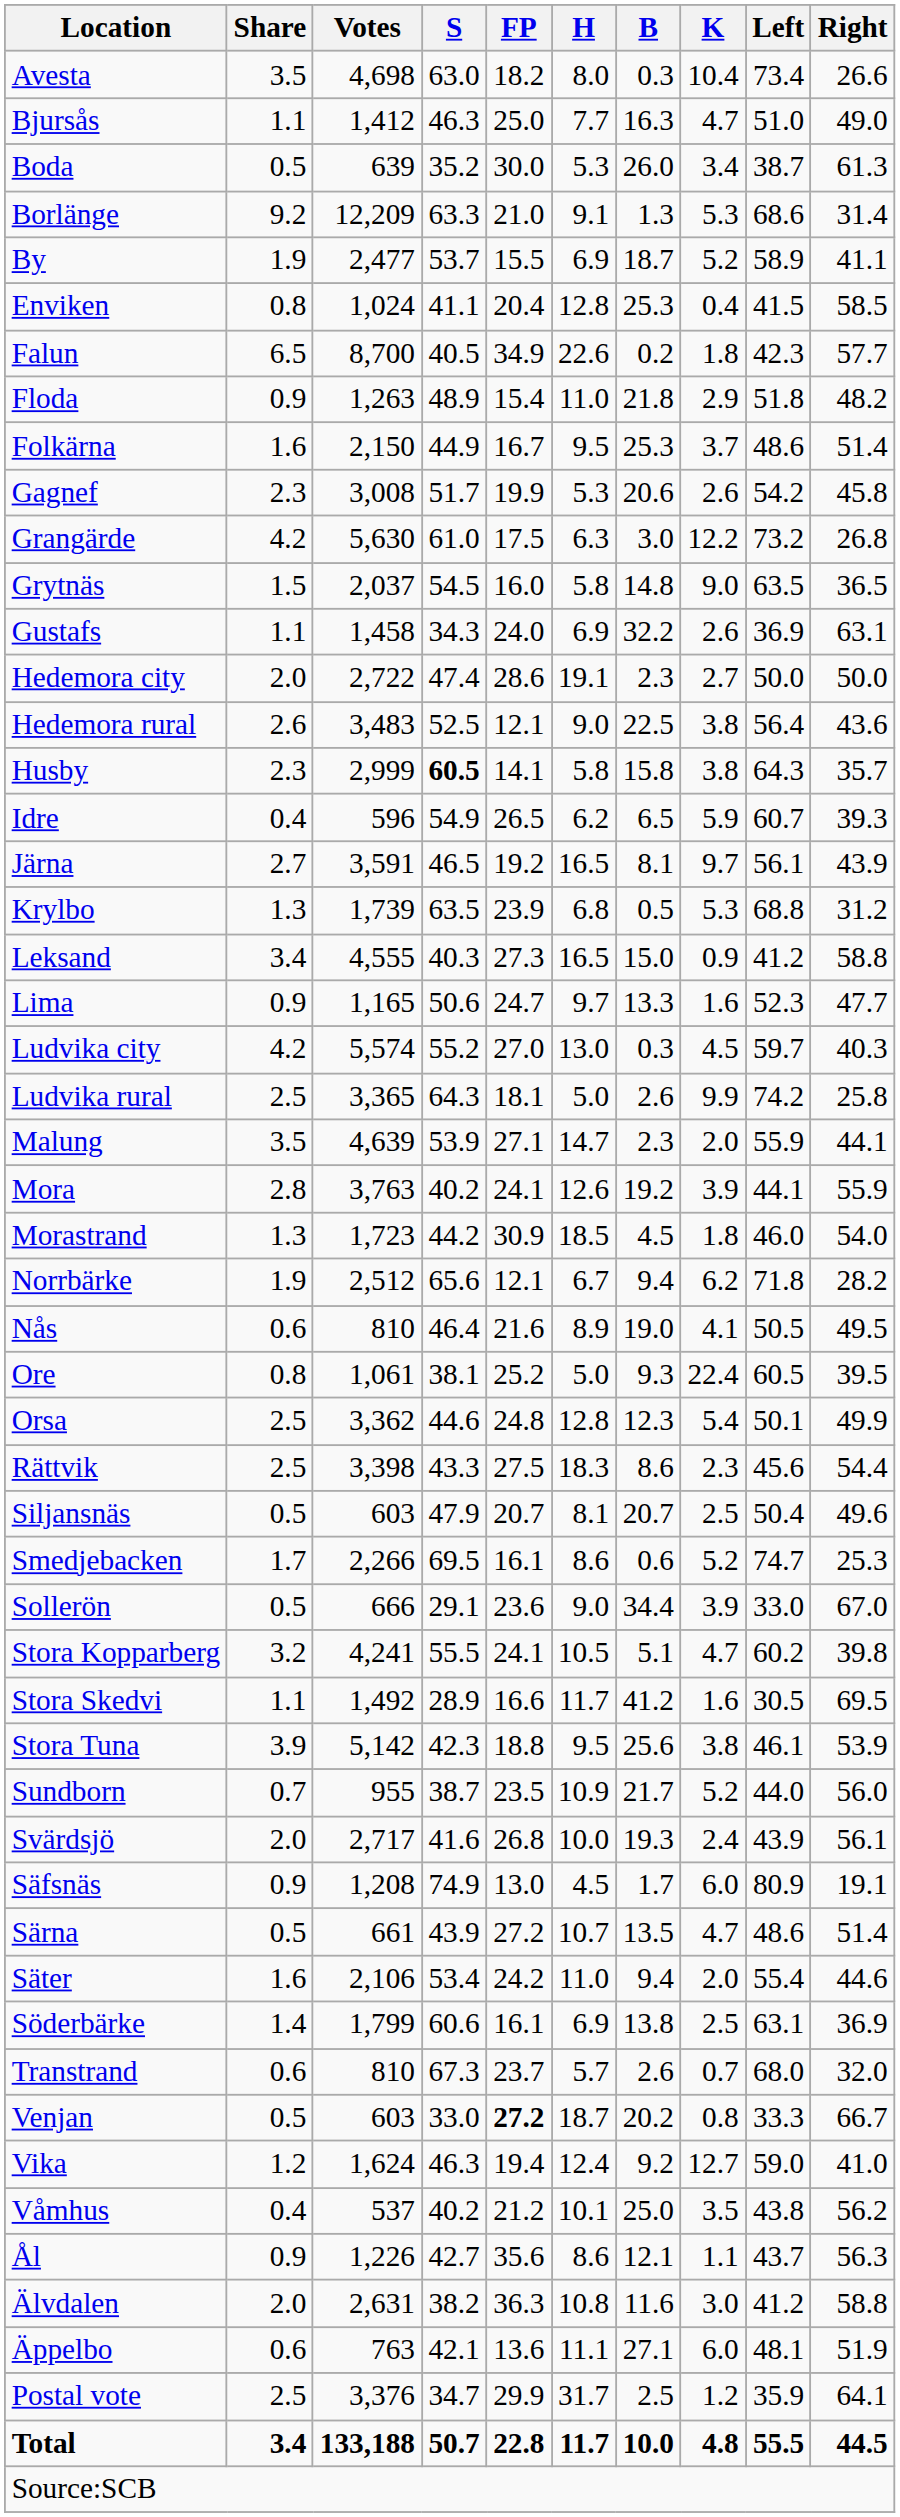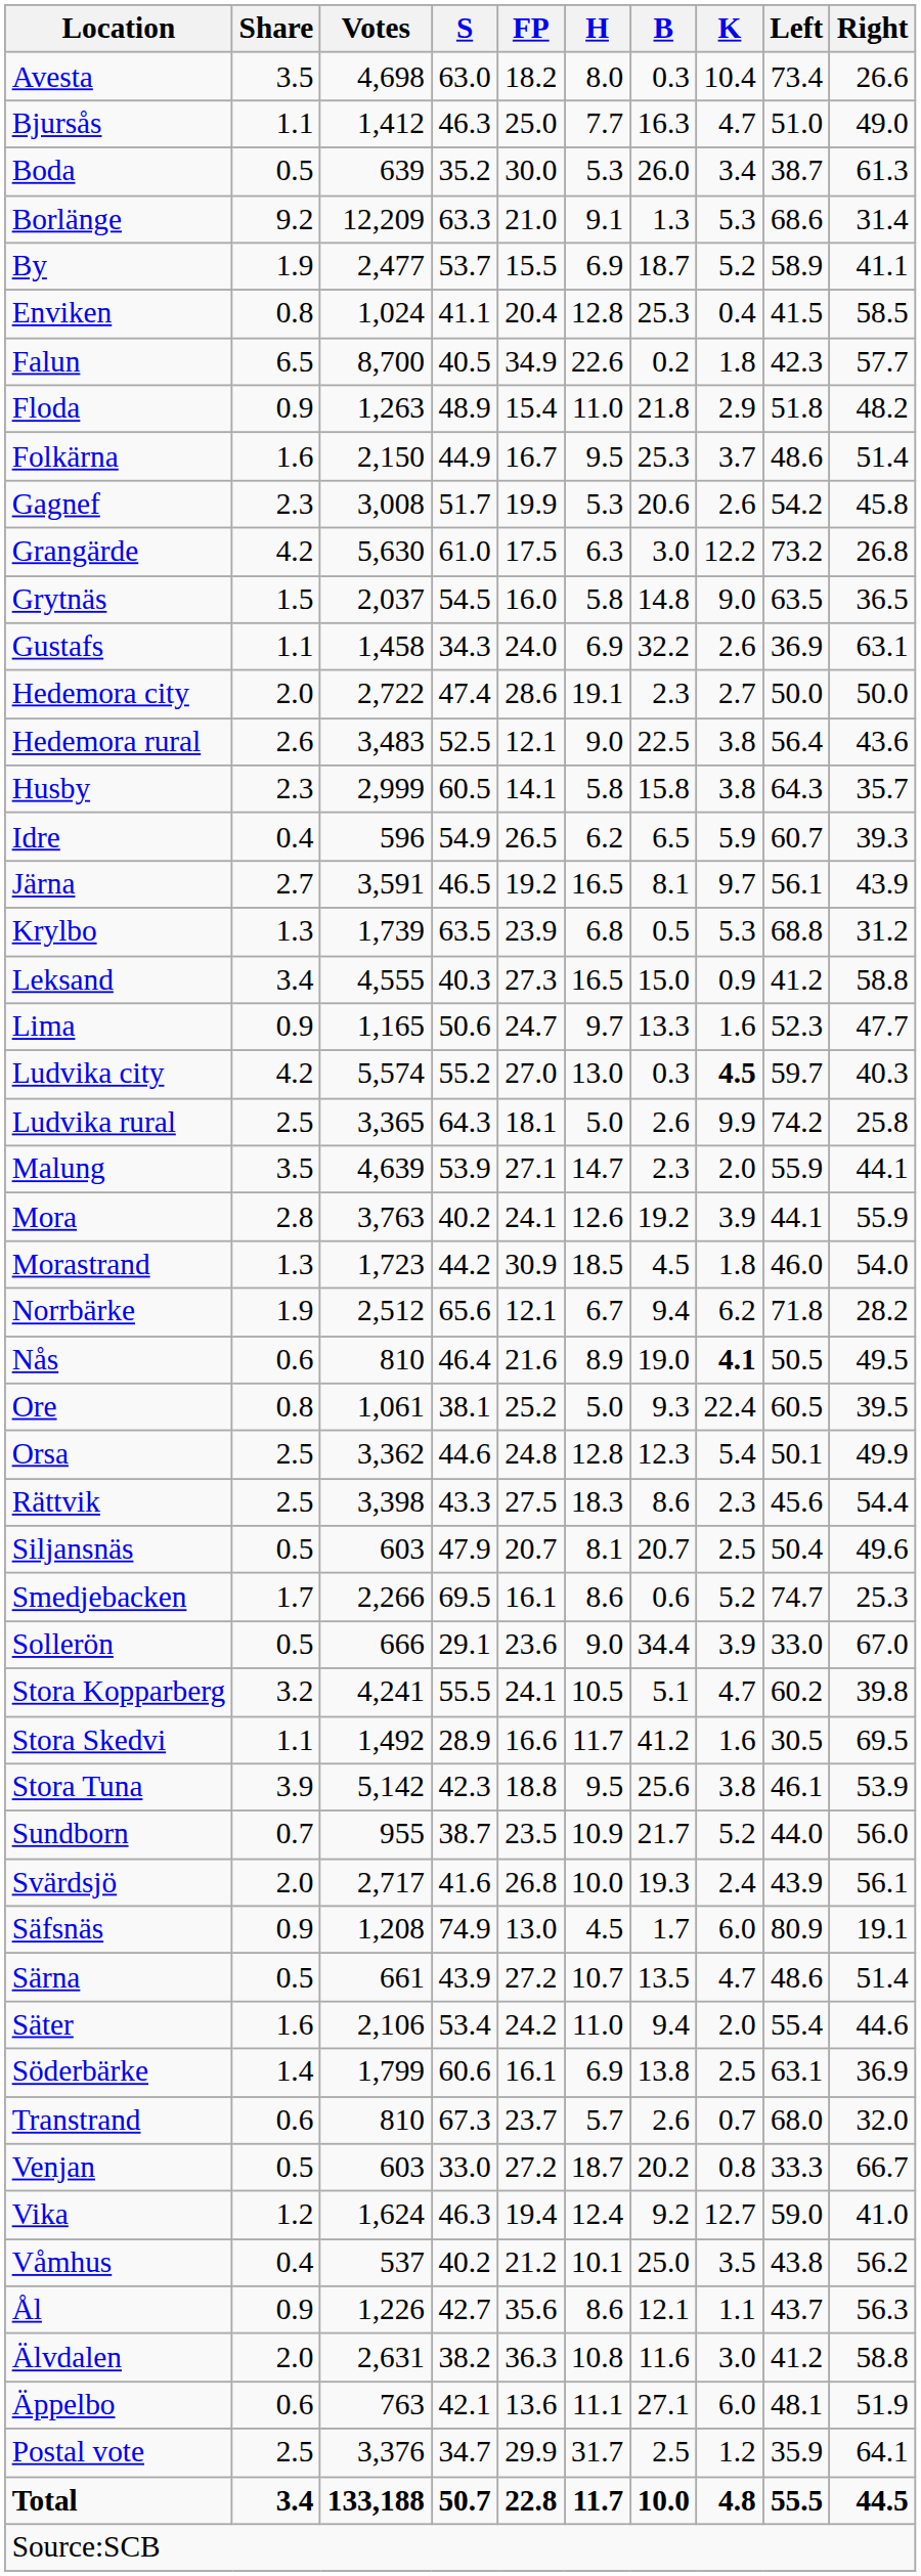Husby | S: bold -> normal
Ludvika city | K: normal -> bold
Nås | K: normal -> bold
Venjan | FP: bold -> normal
